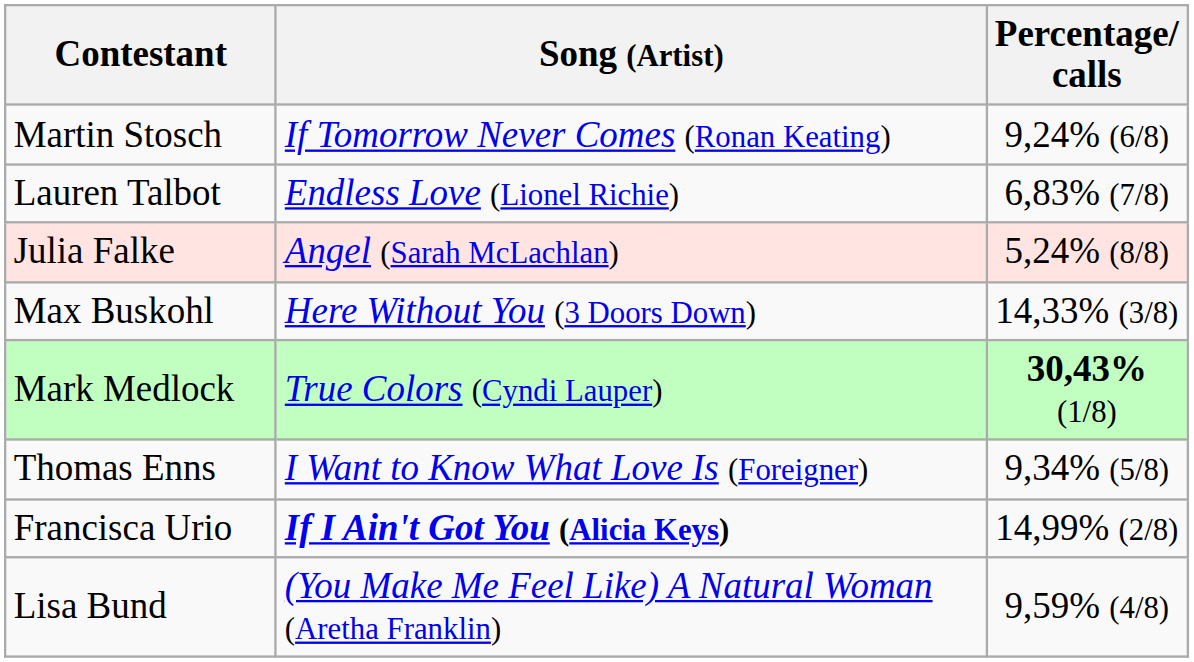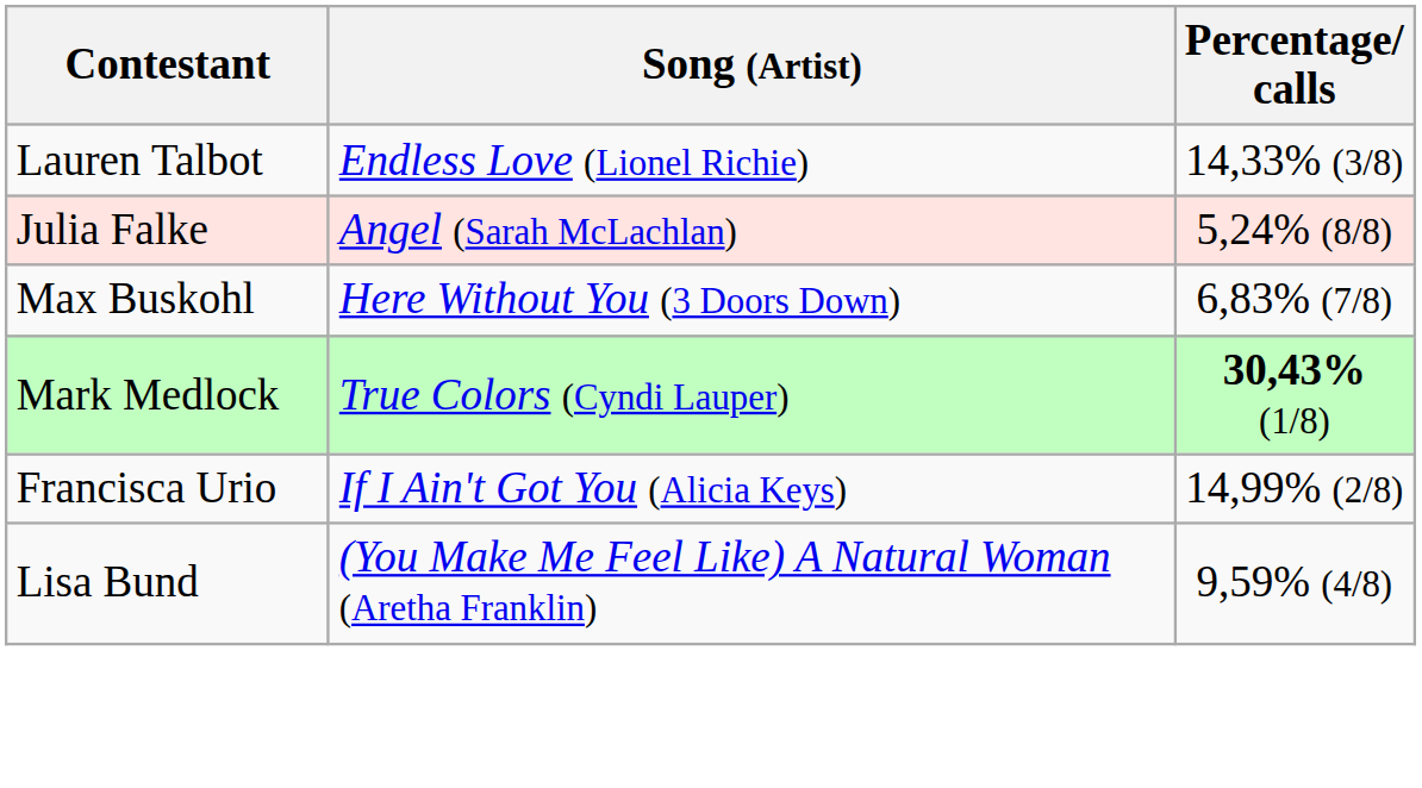- row: Martin Stosch | If Tomorrow Never Comes (Ronan Keating) | 9,24% (6/8)
Lauren Talbot | Percentage/ calls: 6,83% (7/8) -> 14,33% (3/8)
Max Buskohl | Percentage/ calls: 14,33% (3/8) -> 6,83% (7/8)
- row: Thomas Enns | I Want to Know What Love Is (Foreigner) | 9,34% (5/8)
Francisca Urio | Song (Artist): bold -> normal
